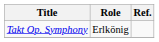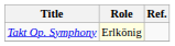Takt Op. Symphony | Role: no background -> lightyellow background
